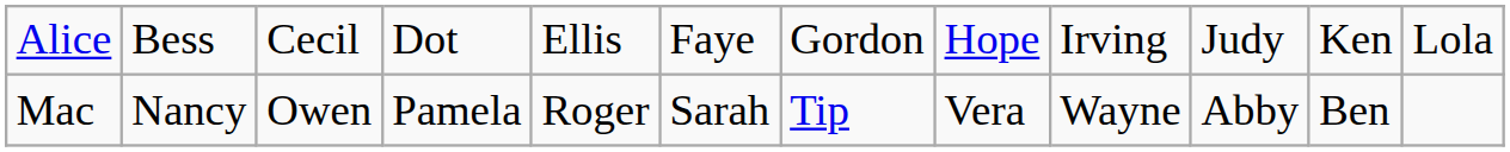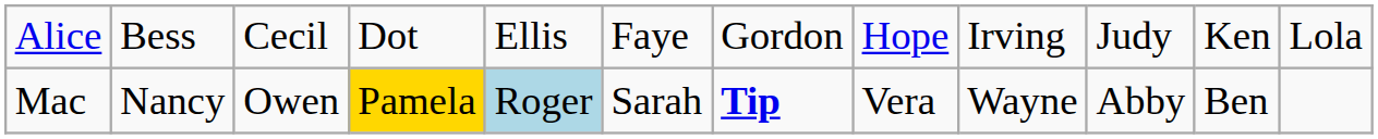Mac | column 4: no background -> gold background
Mac | column 5: no background -> lightblue background
Mac | column 7: normal -> bold
